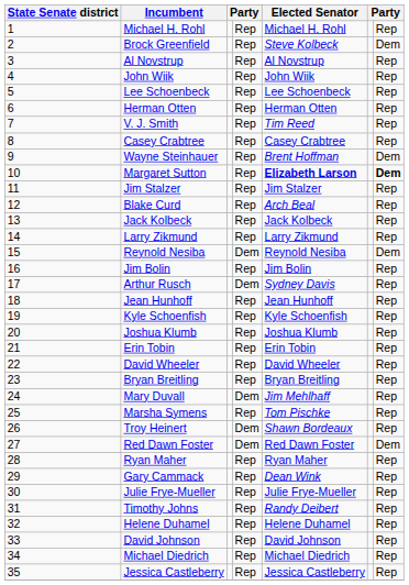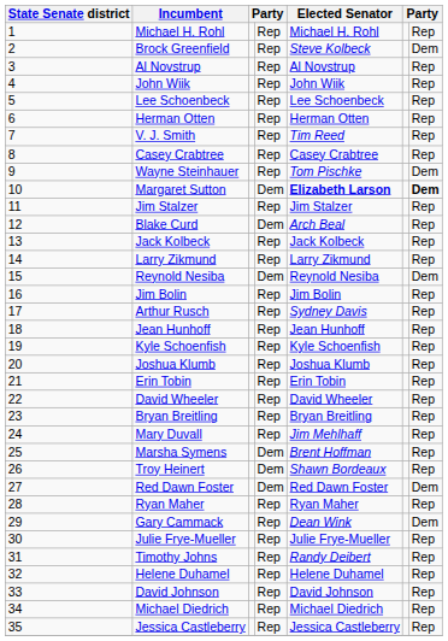Wayne Steinhauer | Elected Senator: Brent Hoffman -> Tom Pischke
Margaret Sutton | column 4: Rep -> Dem
Blake Curd | column 4: Rep -> Dem
Arthur Rusch | column 4: Dem -> Rep
Mary Duvall | column 4: Dem -> Rep
Marsha Symens | column 4: Rep -> Dem
Marsha Symens | Elected Senator: Tom Pischke -> Brent Hoffman
Gary Cammack | column 7: Rep -> Dem
